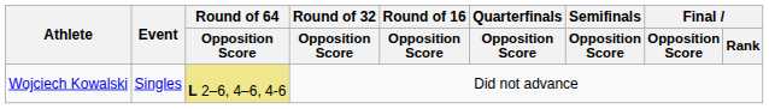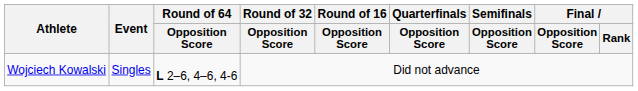Wojciech Kowalski | Round of 64 / Opposition Score: khaki background -> no background
